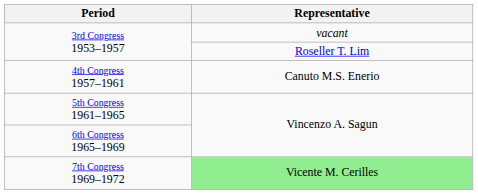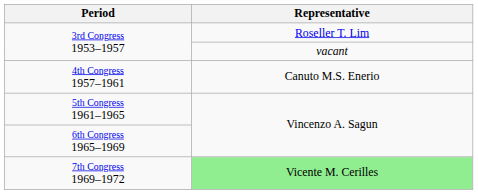row 2 | Representative: vacant -> Roseller T. Lim
row 3 | Representative: Roseller T. Lim -> vacant
